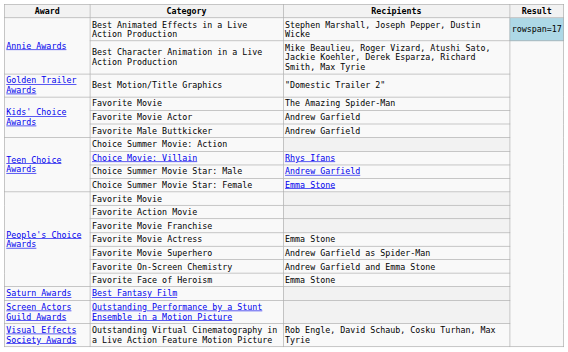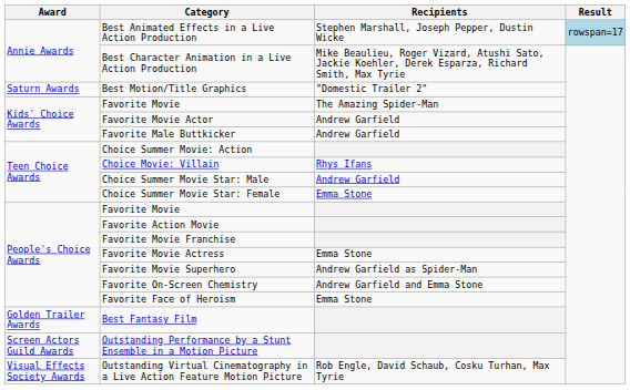Best Motion/Title Graphics | Award: Golden Trailer Awards -> Saturn Awards
Best Fantasy Film | Award: Saturn Awards -> Golden Trailer Awards
